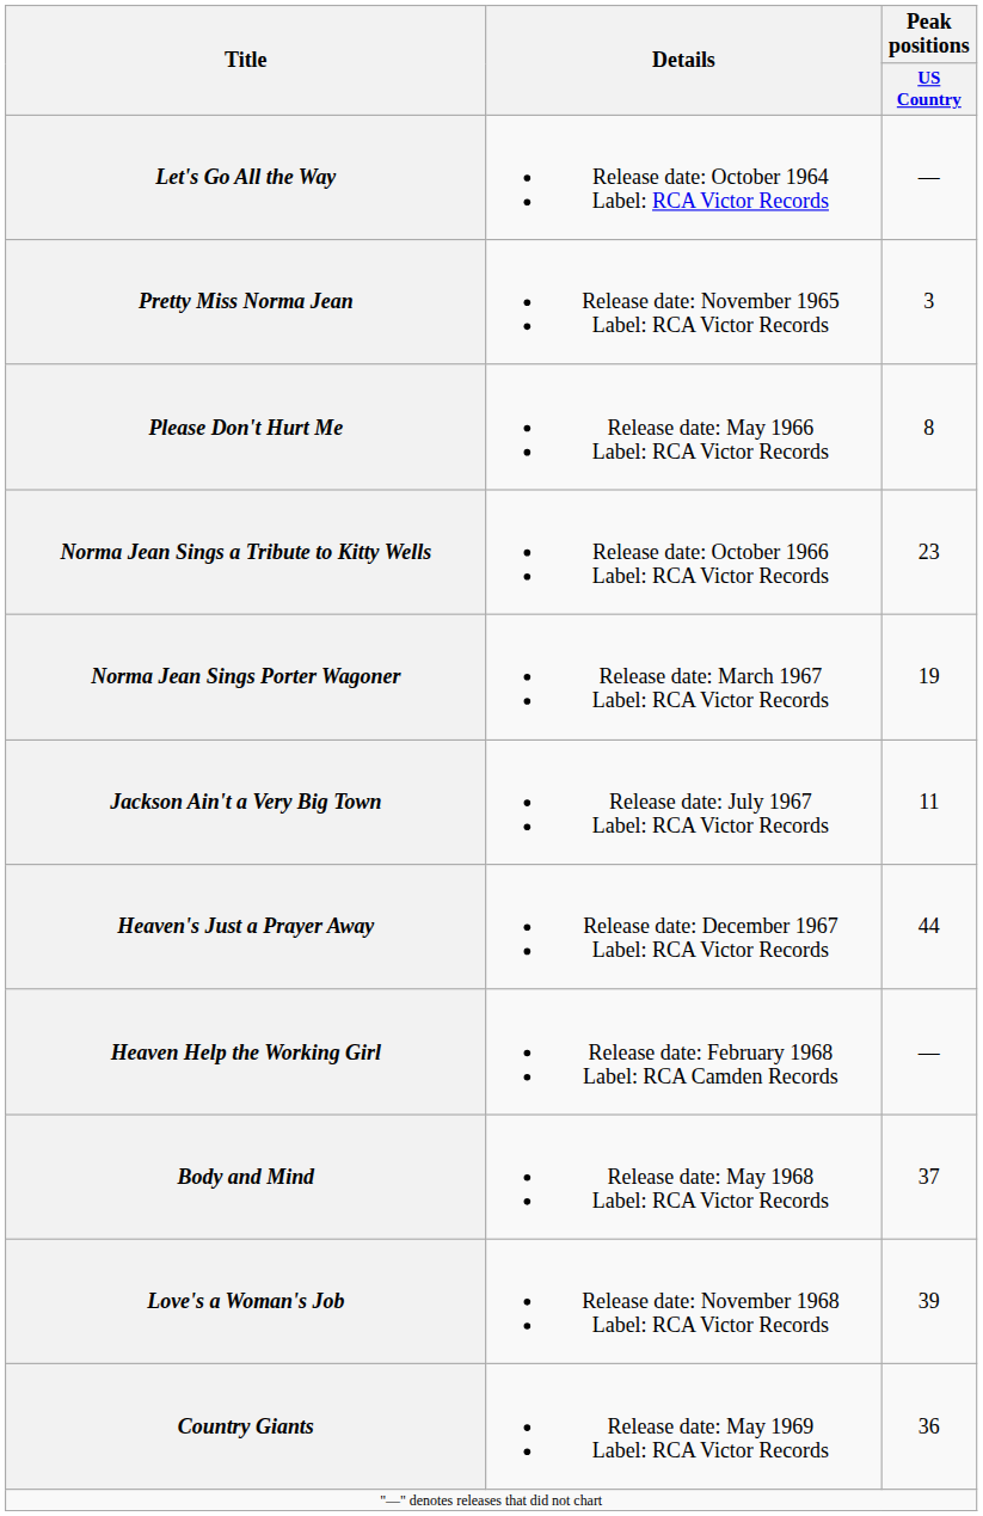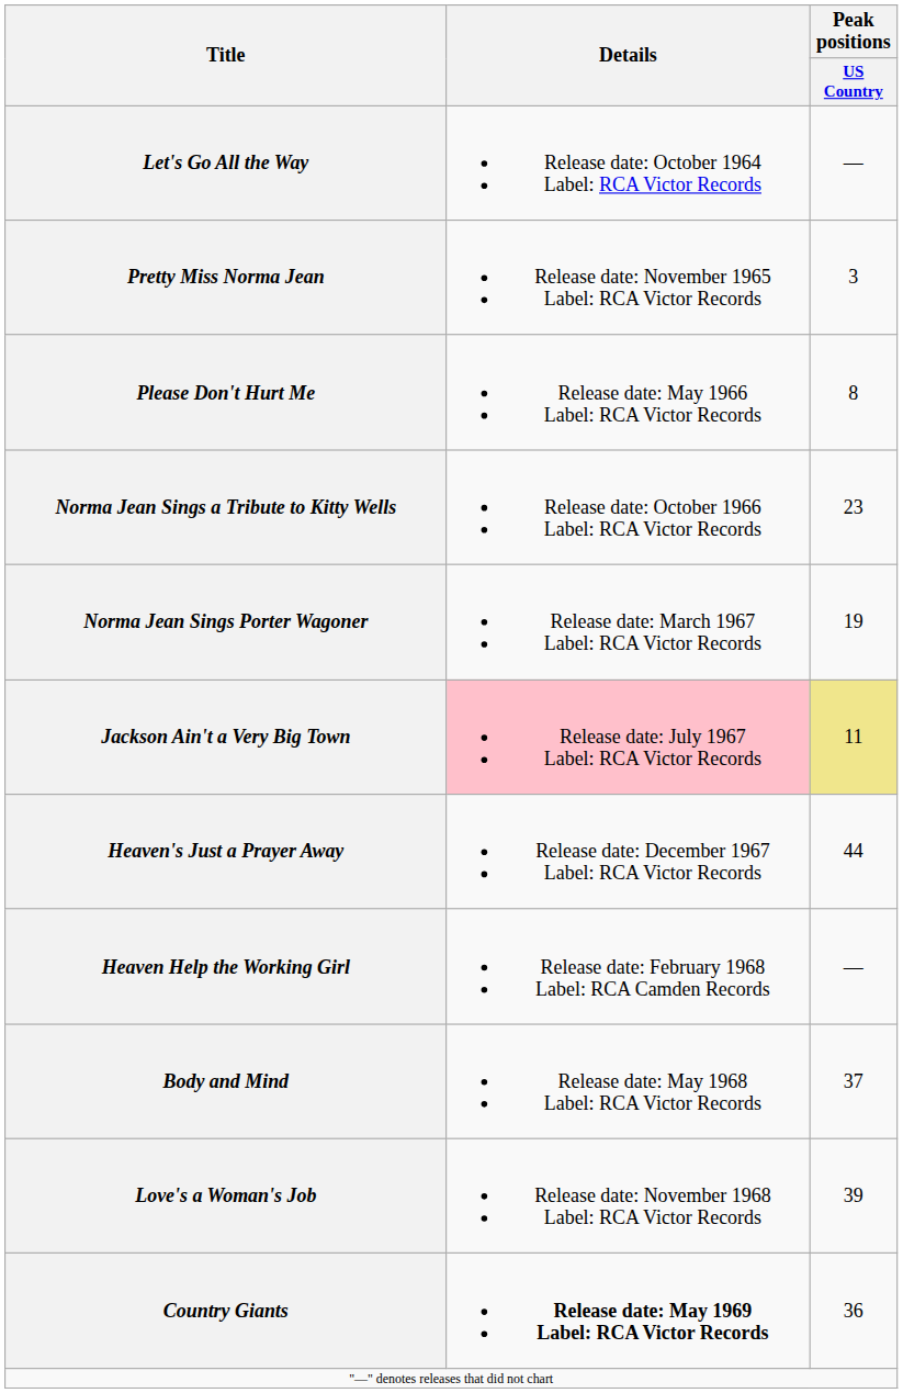Jackson Ain't a Very Big Town | Details: no background -> pink background
Jackson Ain't a Very Big Town | Peak positions / US Country: no background -> khaki background
Country Giants | Details: normal -> bold
